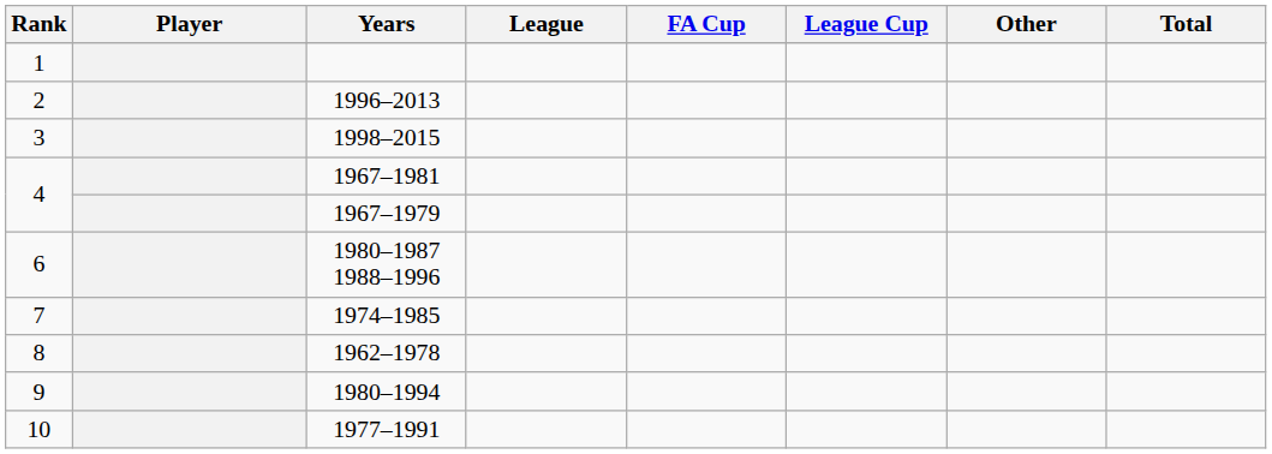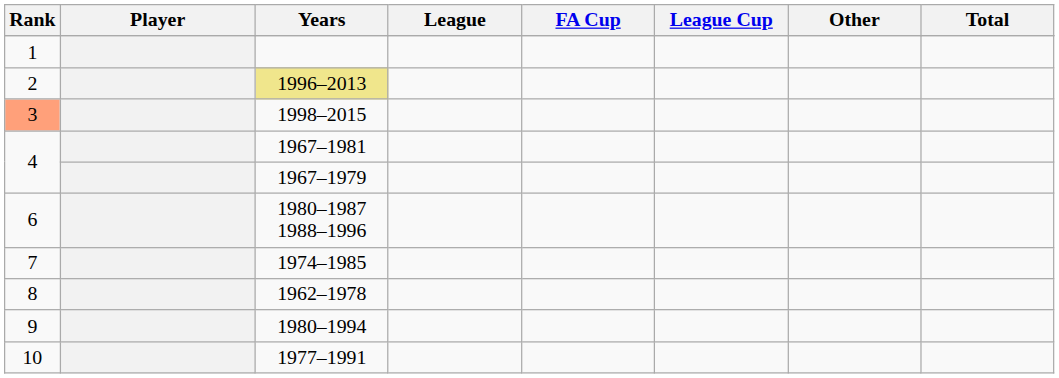1996–2013 | Years: no background -> khaki background
1998–2015 | Rank: no background -> lightsalmon background
